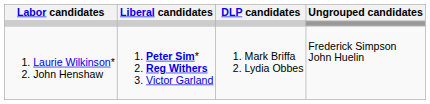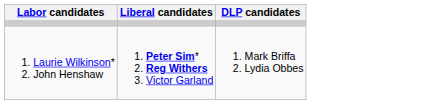- column: Ungrouped candidates | Frederick Simpson John Huelin
